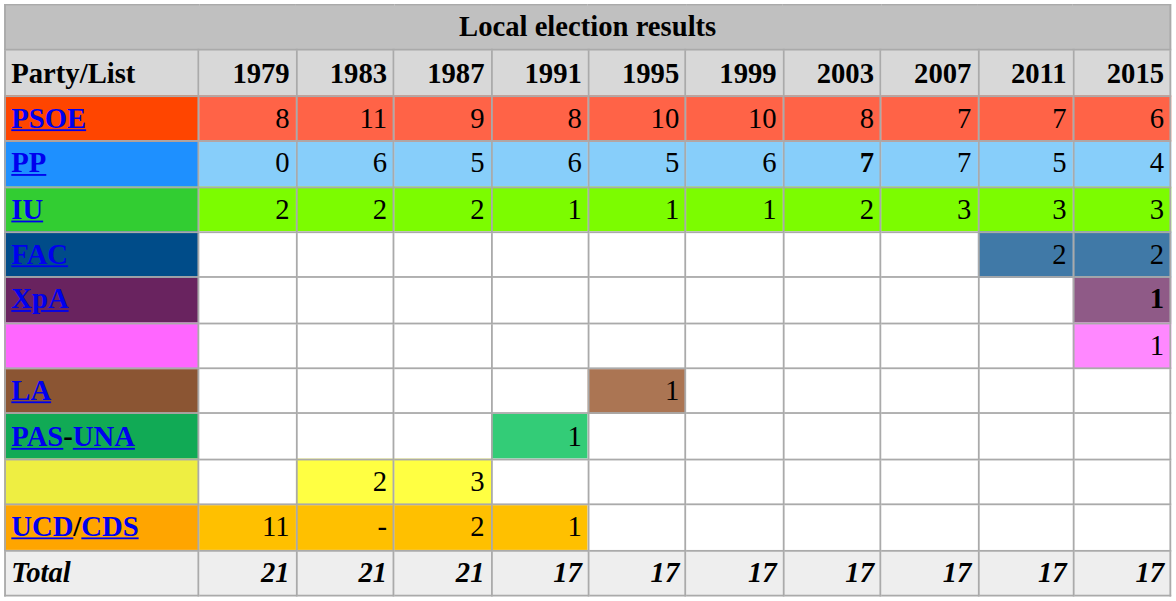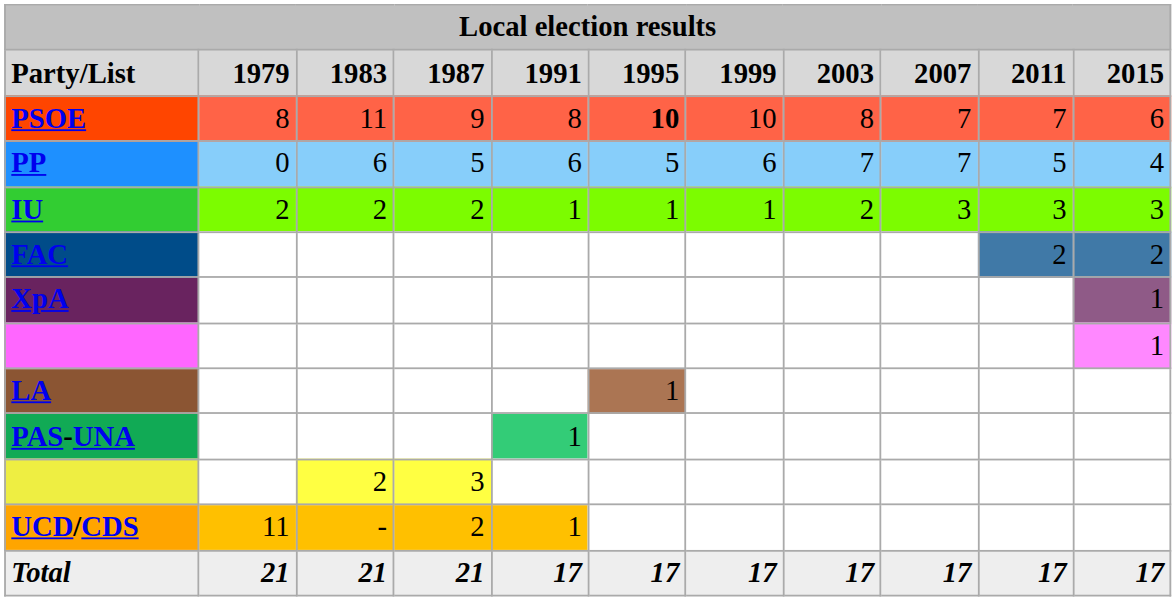PSOE | column 6: normal -> bold
PP | column 8: bold -> normal
XpA | column 11: bold -> normal
